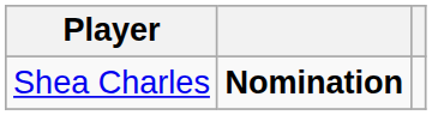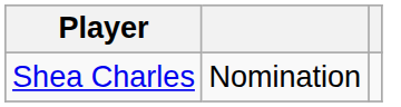Shea Charles | column 2: bold -> normal
